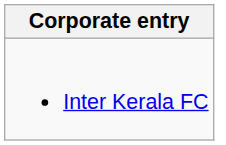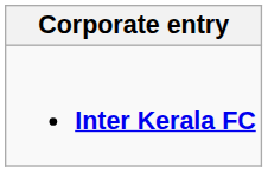row 2 | column 1: normal -> bold
